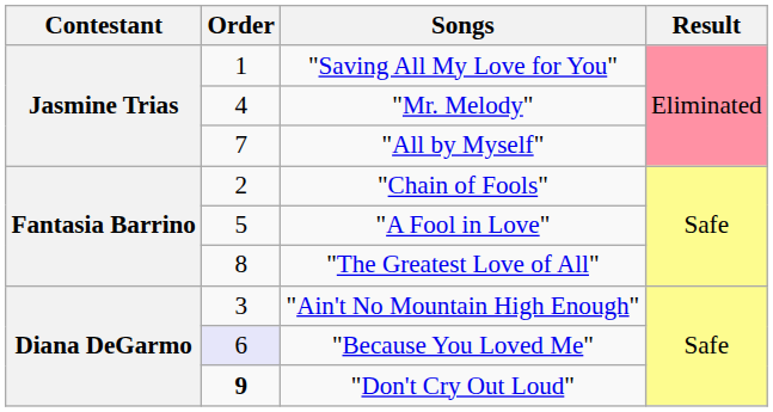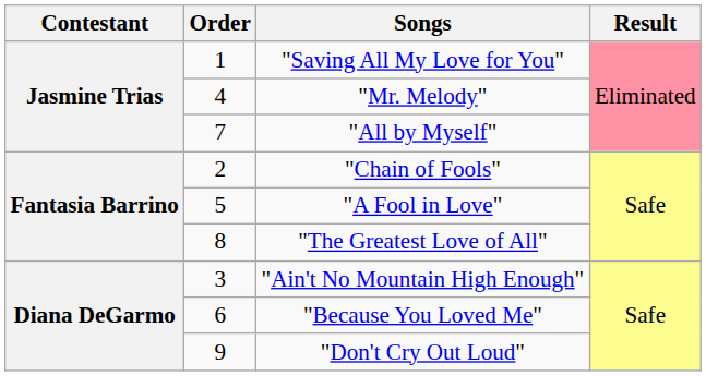"Because You Loved Me" | Order: lavender background -> no background
"Don't Cry Out Loud" | Order: bold -> normal
